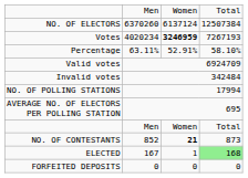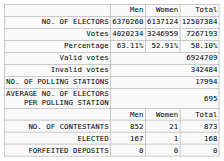Votes | column 3: bold -> normal
NO. OF CONTESTANTS | column 3: bold -> normal
ELECTED | column 4: lightgreen background -> no background
